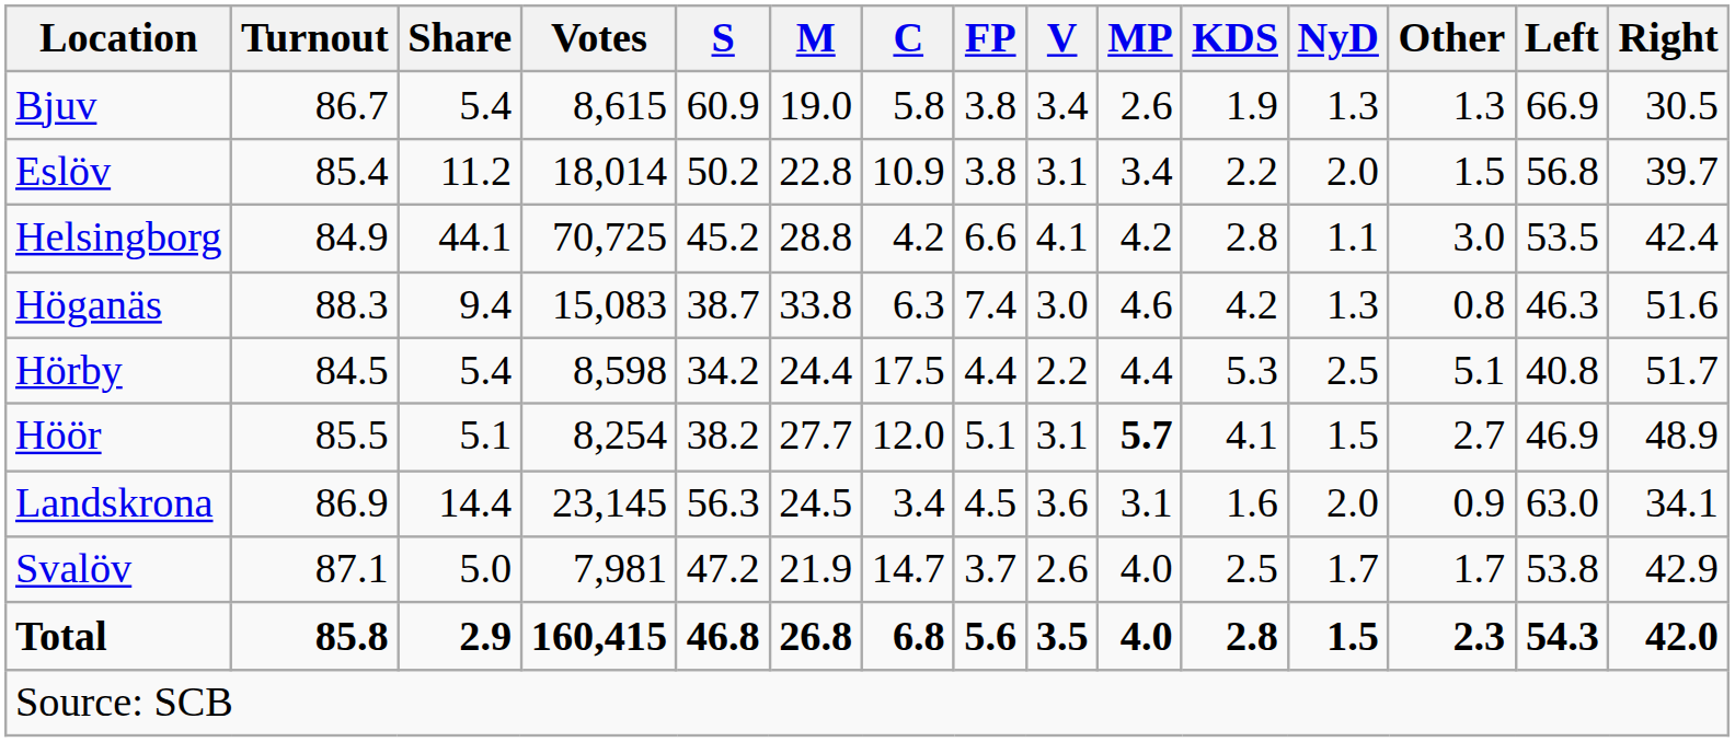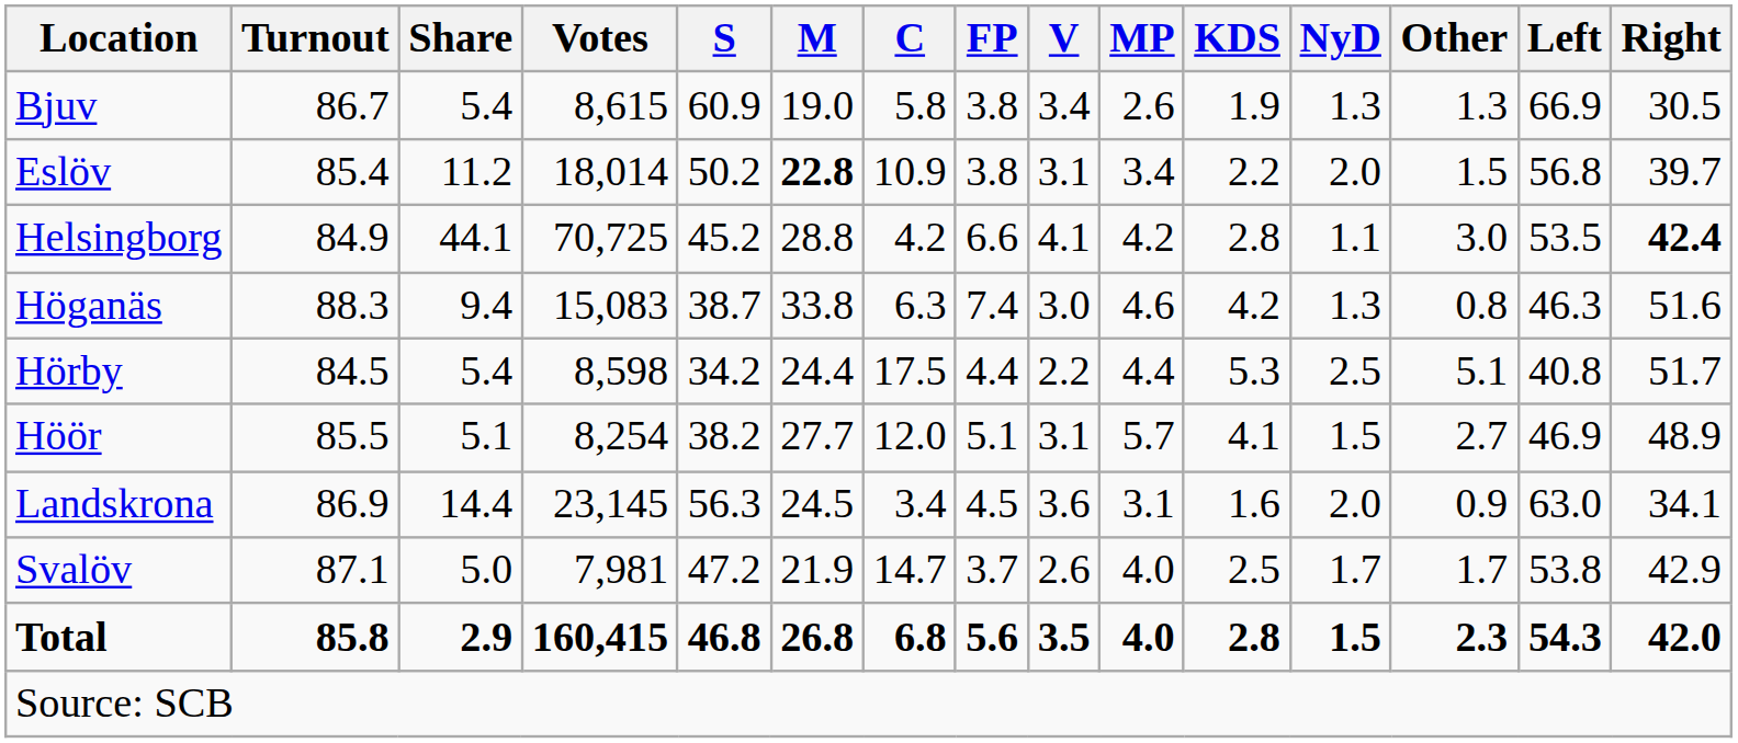Eslöv | M: normal -> bold
Helsingborg | Right: normal -> bold
Höör | MP: bold -> normal
